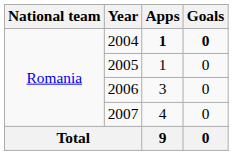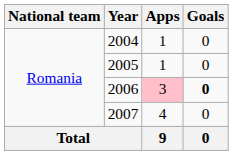2004 | Apps: bold -> normal
2004 | Goals: bold -> normal
2006 | Apps: no background -> pink background
2006 | Goals: normal -> bold
